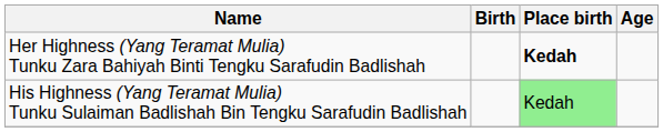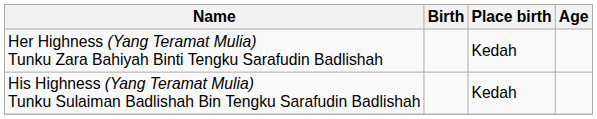row 2 | Place birth: bold -> normal
row 3 | Place birth: lightgreen background -> no background
